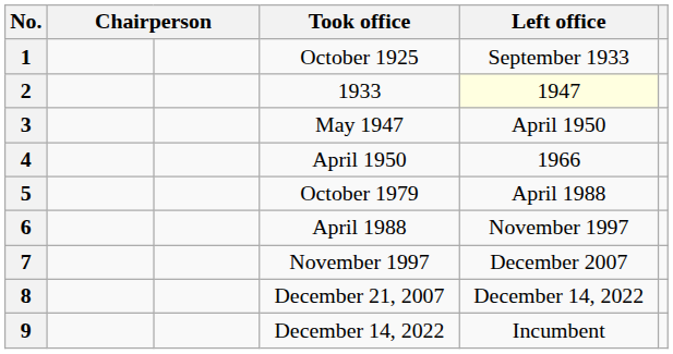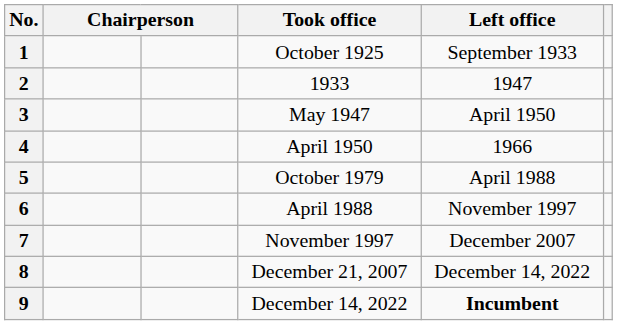2 | Left office: lightyellow background -> no background
9 | Left office: normal -> bold
